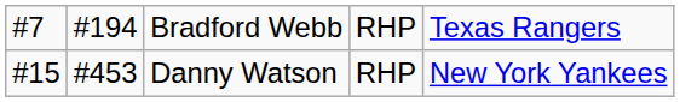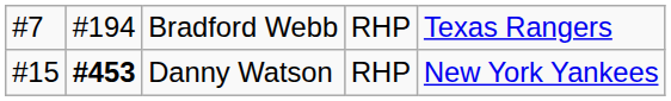Danny Watson | column 2: normal -> bold
